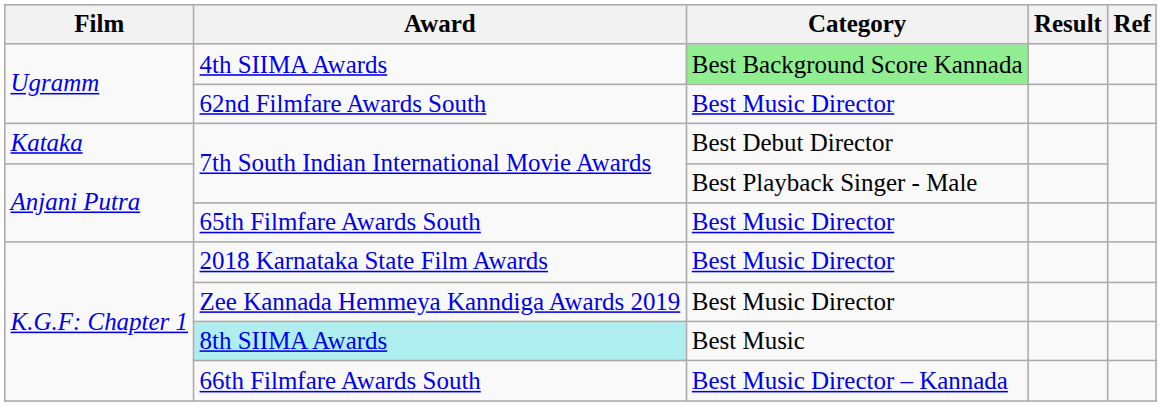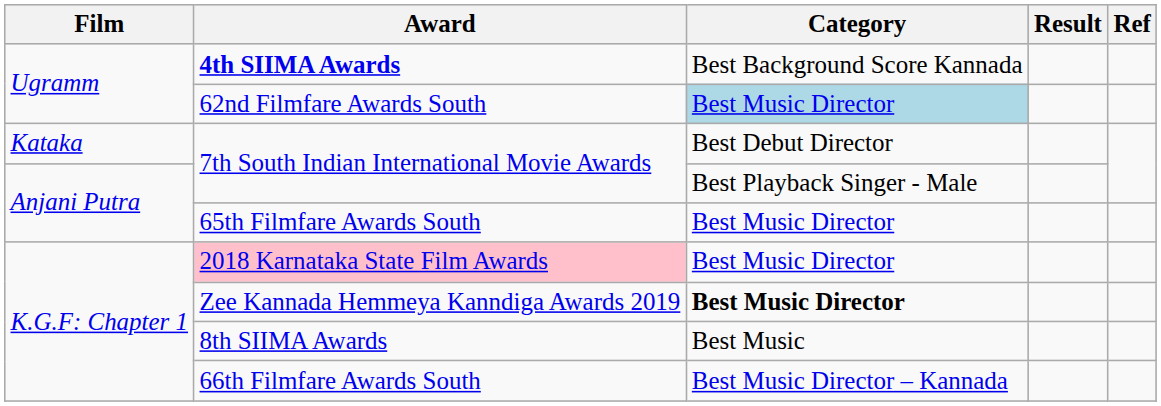4th SIIMA Awards | Award: normal -> bold
4th SIIMA Awards | Category: lightgreen background -> no background
62nd Filmfare Awards South | Category: no background -> lightblue background
2018 Karnataka State Film Awards | Award: no background -> pink background
Zee Kannada Hemmeya Kanndiga Awards 2019 | Category: normal -> bold
8th SIIMA Awards | Award: paleturquoise background -> no background
